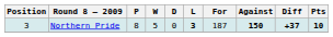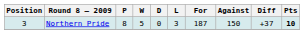Northern Pride | L: bold -> normal
Northern Pride | Against: bold -> normal
Northern Pride | Diff: bold -> normal
